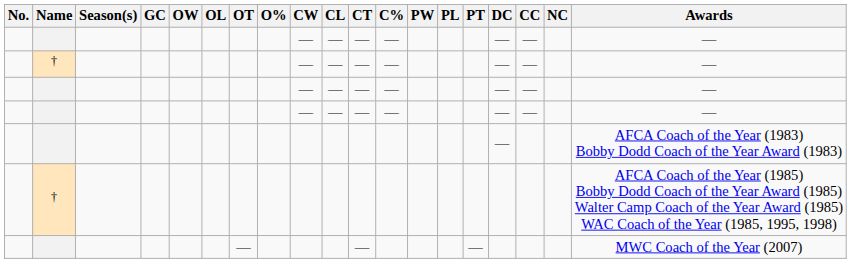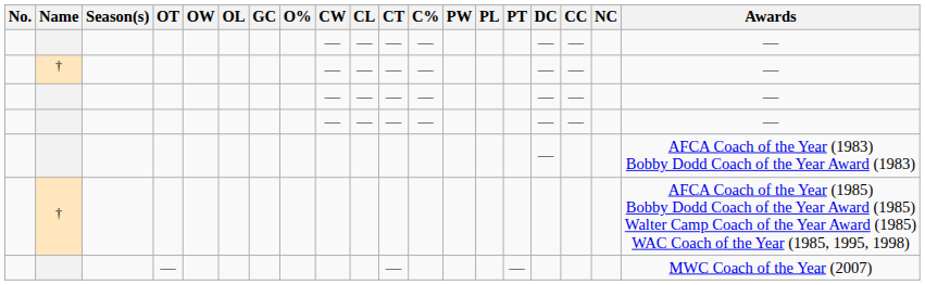columns swapped: GC <-> OT
